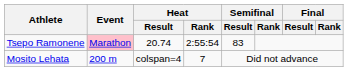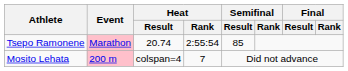Tsepo Ramonene | Semifinal / Result: 83 -> 85
Mosito Lehata | Event: no background -> pink background
